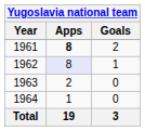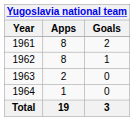1961 | Apps: bold -> normal
1962 | Apps: lavender background -> no background
